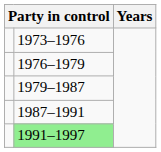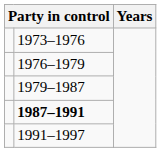1987–1991 | column 2: normal -> bold
1991–1997 | column 2: lightgreen background -> no background
